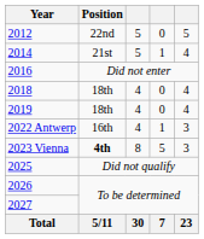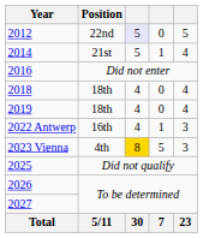2012 | column 3: no background -> lavender background
2023 Vienna | Position: bold -> normal
2023 Vienna | column 3: no background -> gold background
